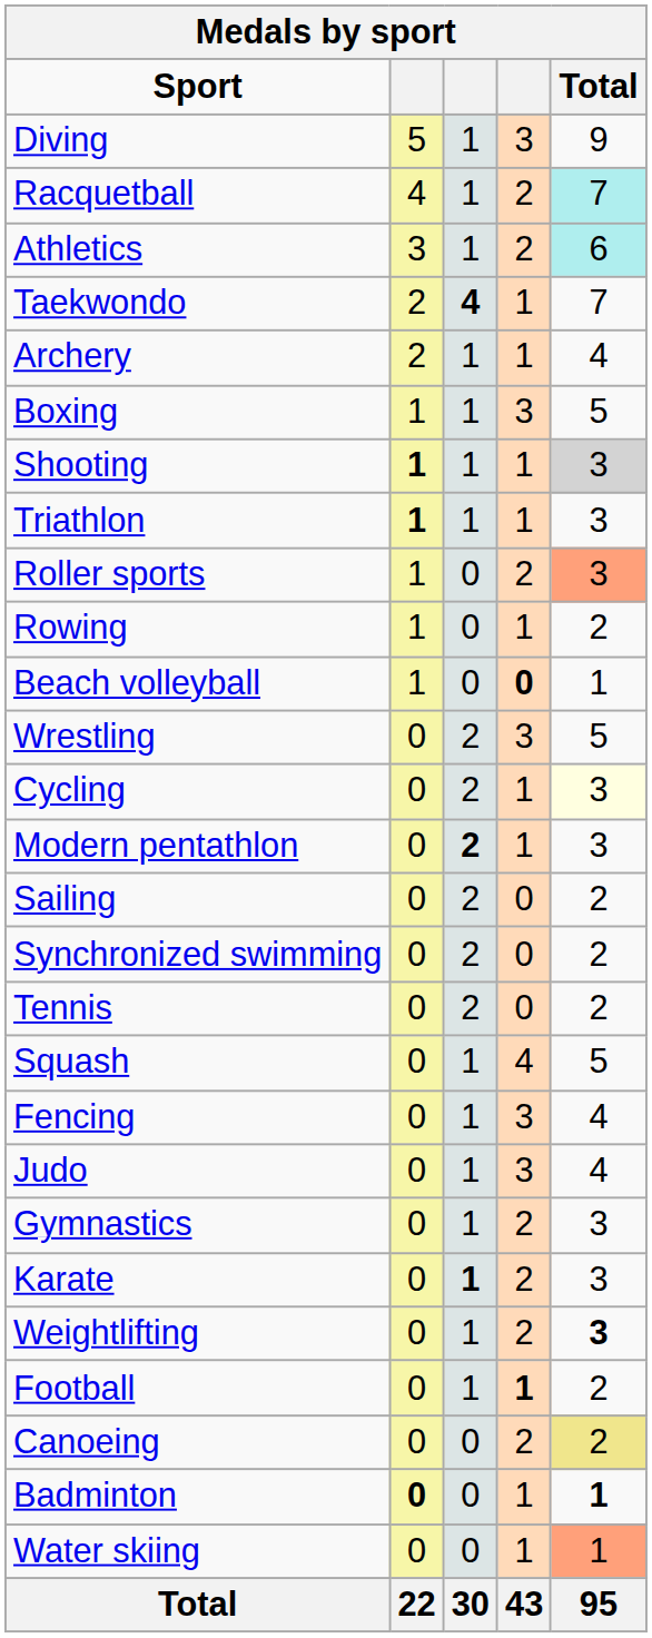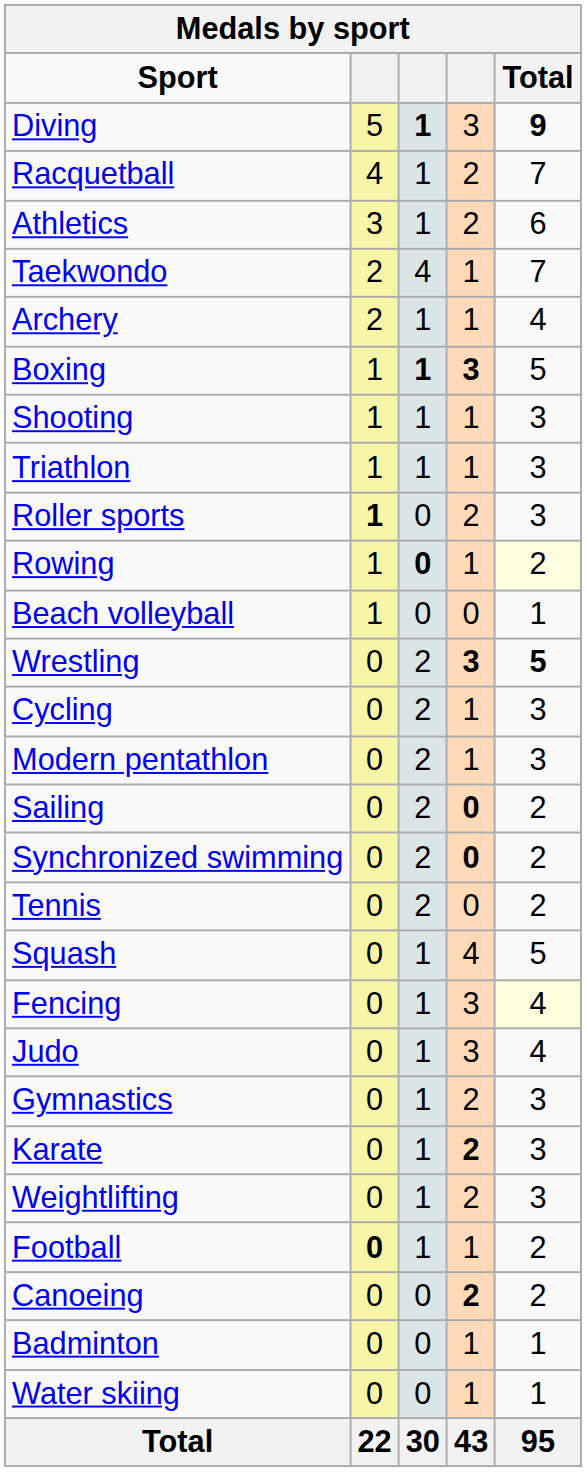Diving | column 3: normal -> bold
Diving | Total: normal -> bold
Racquetball | Total: paleturquoise background -> no background
Athletics | Total: paleturquoise background -> no background
Taekwondo | column 3: bold -> normal
Boxing | column 3: normal -> bold
Boxing | column 4: normal -> bold
Shooting | column 2: bold -> normal
Shooting | Total: lightgrey background -> no background
Triathlon | column 2: bold -> normal
Roller sports | column 2: normal -> bold
Roller sports | Total: lightsalmon background -> no background
Rowing | column 3: normal -> bold
Rowing | Total: no background -> lightyellow background
Beach volleyball | column 4: bold -> normal
Wrestling | column 4: normal -> bold
Wrestling | Total: normal -> bold
Cycling | Total: lightyellow background -> no background
Modern pentathlon | column 3: bold -> normal
Sailing | column 4: normal -> bold
Synchronized swimming | column 4: normal -> bold
Fencing | Total: no background -> lightyellow background
Karate | column 3: bold -> normal
Karate | column 4: normal -> bold
Weightlifting | Total: bold -> normal
Football | column 2: normal -> bold
Football | column 4: bold -> normal
Canoeing | column 4: normal -> bold
Canoeing | Total: khaki background -> no background
Badminton | column 2: bold -> normal
Badminton | Total: bold -> normal
Water skiing | Total: lightsalmon background -> no background
